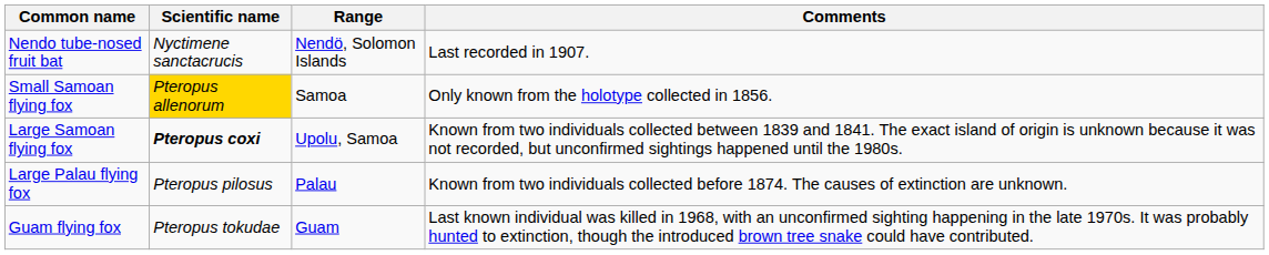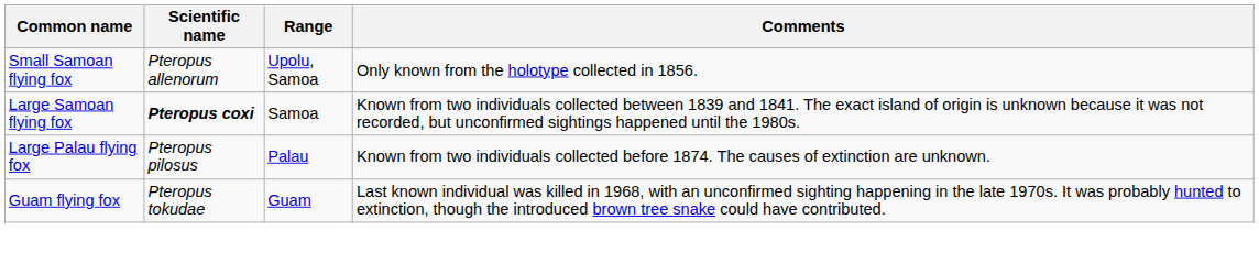- row: Nendo tube-nosed fruit bat | Nyctimene sanctacrucis | Nendö, Solomon Islands | Last recorded in 1907.
Small Samoan flying fox | Scientific name: gold background -> no background
Small Samoan flying fox | Range: Samoa -> Upolu, Samoa
Large Samoan flying fox | Range: Upolu, Samoa -> Samoa
